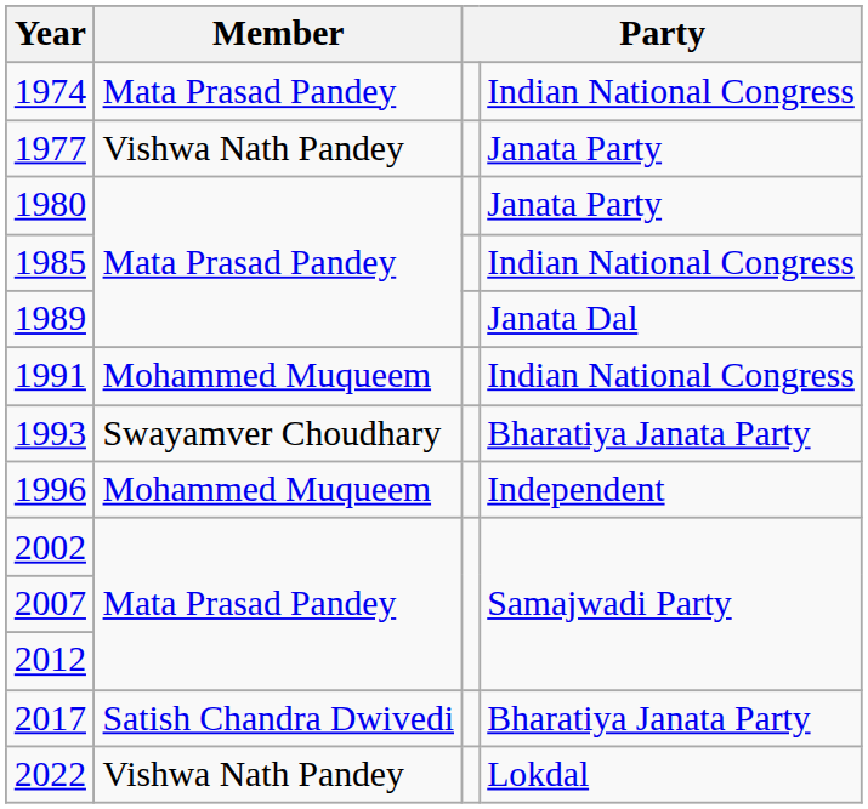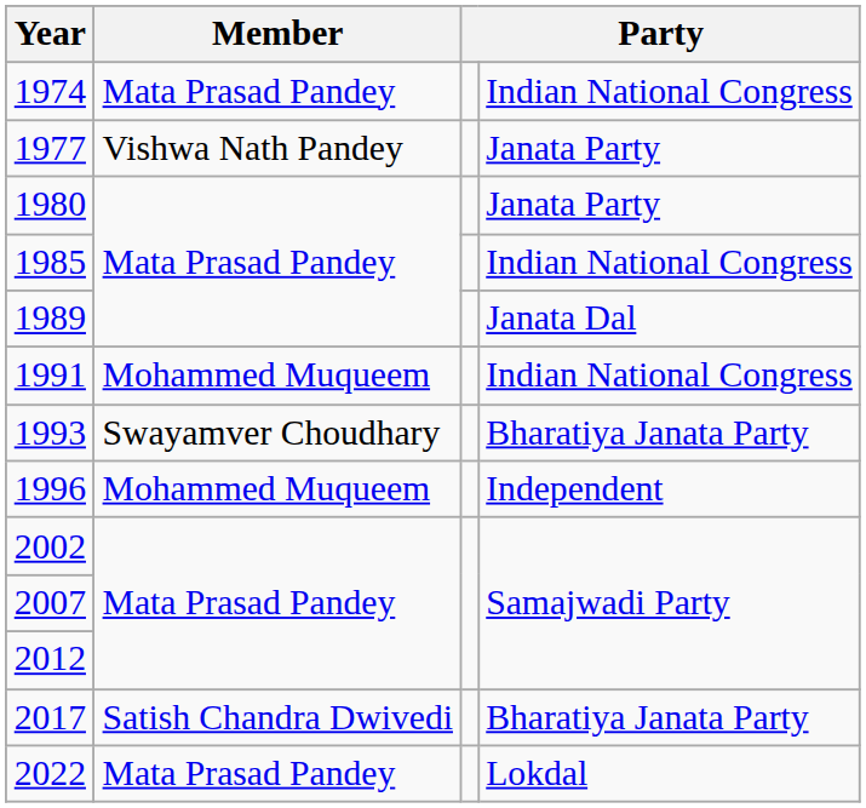2022 | Member: Vishwa Nath Pandey -> Mata Prasad Pandey
